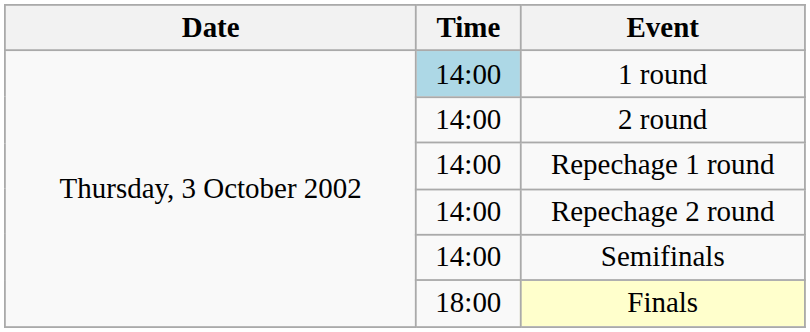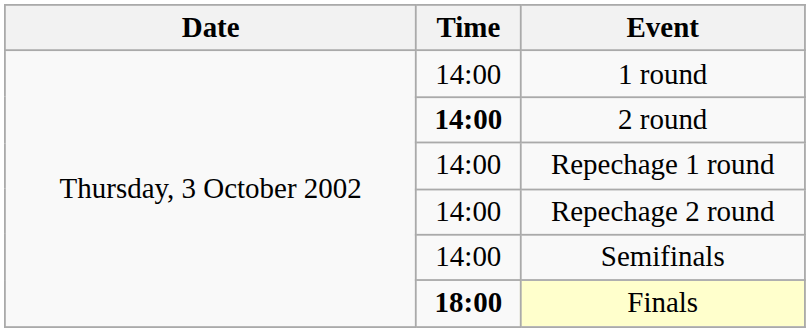1 round | Time: lightblue background -> no background
2 round | Time: normal -> bold
Finals | Time: normal -> bold
